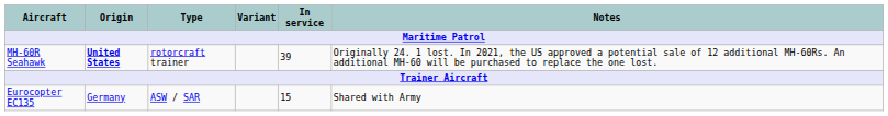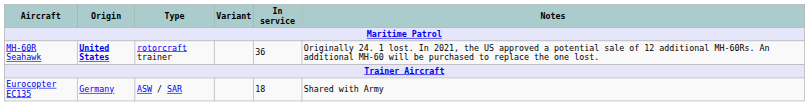MH-60R Seahawk | In service: 39 -> 36
Eurocopter EC135 | In service: 15 -> 18
